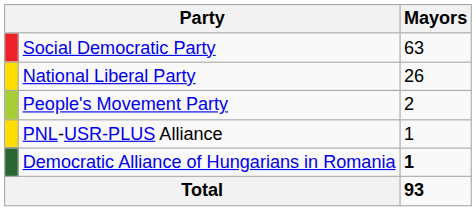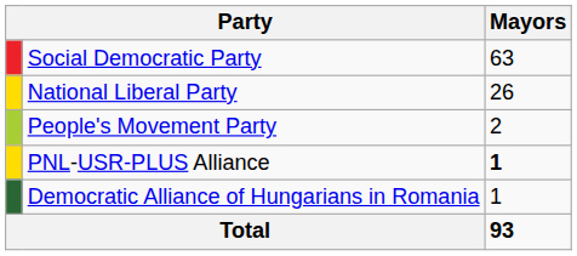PNL-USR-PLUS Alliance | Mayors: normal -> bold
Democratic Alliance of Hungarians in Romania | Mayors: bold -> normal
